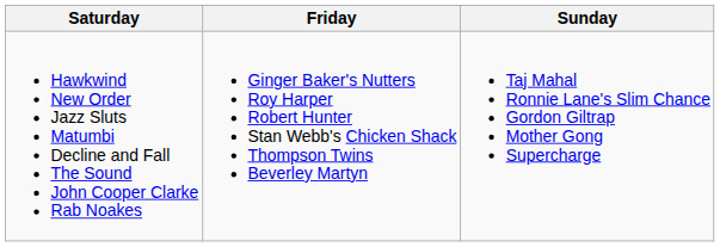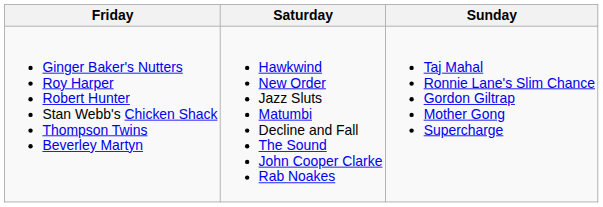columns swapped: Friday <-> Saturday
